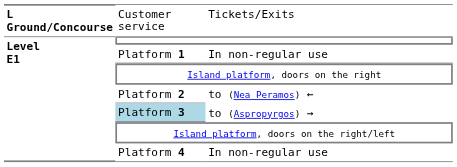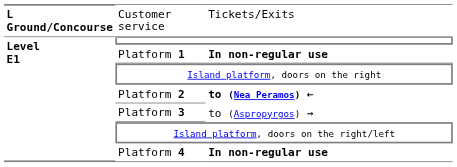Platform 1 | column 3: normal -> bold
Platform 2 | column 3: normal -> bold
Platform 3 | column 2: lightblue background -> no background
Platform 4 | column 3: normal -> bold
